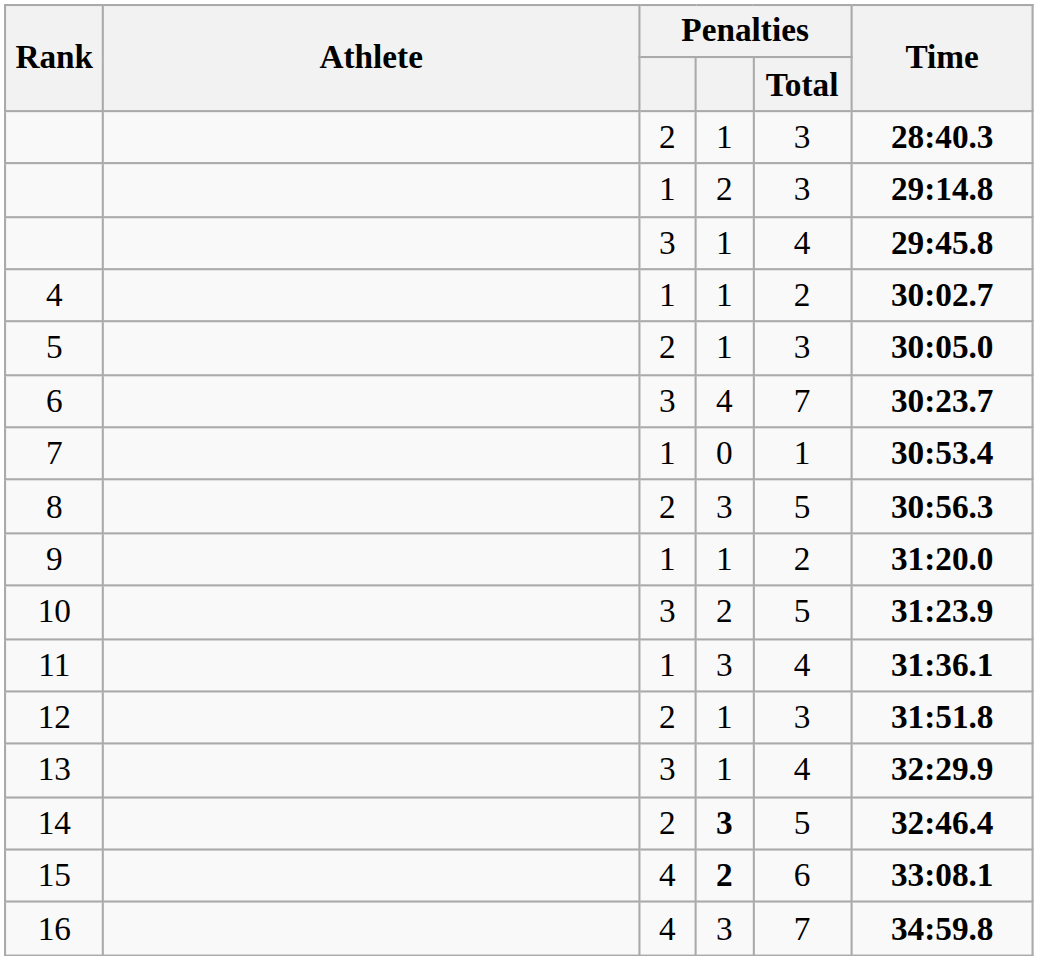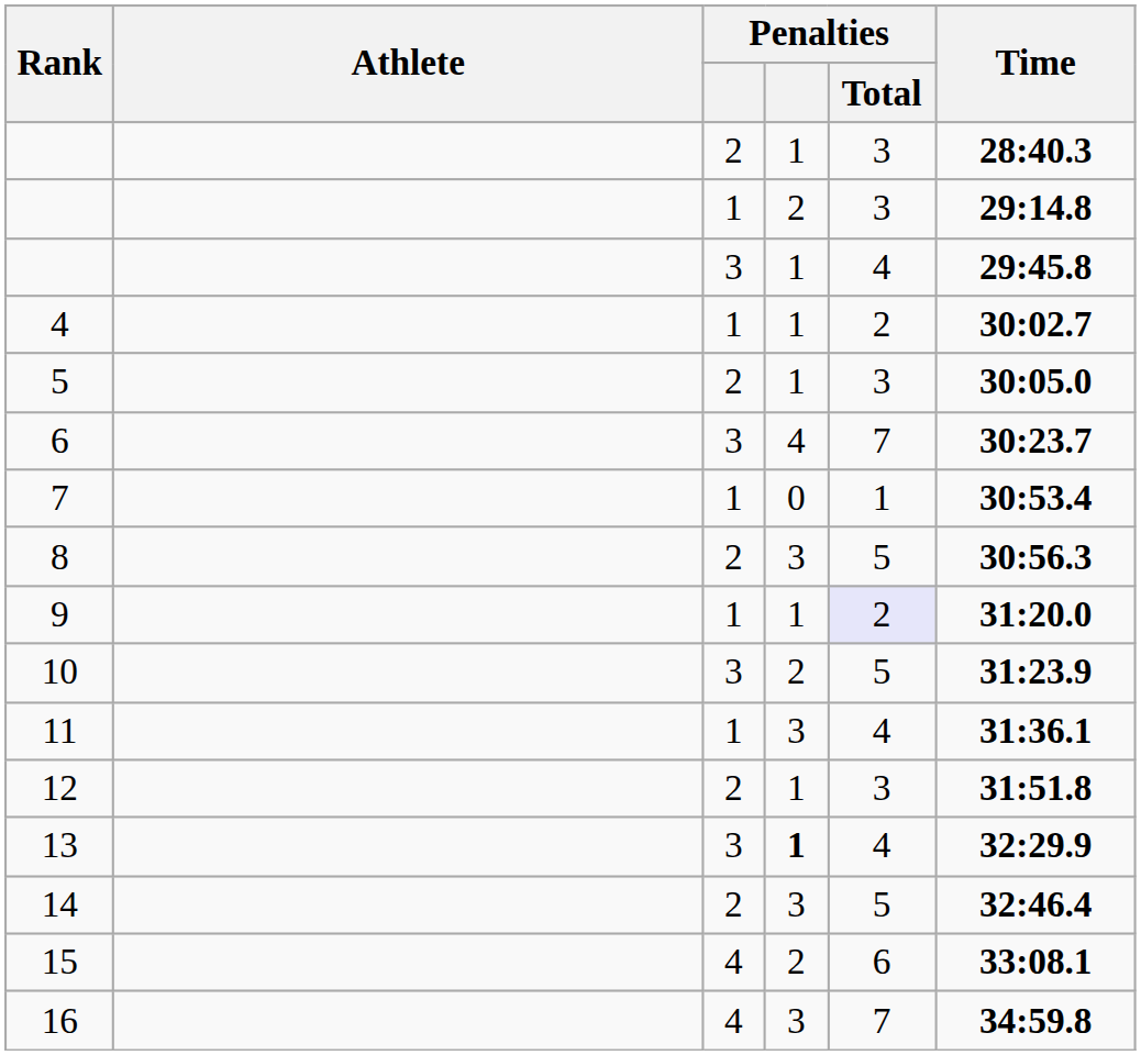9 | Penalties / Total: no background -> lavender background
13 | column 4: normal -> bold
14 | column 4: bold -> normal
15 | column 4: bold -> normal
